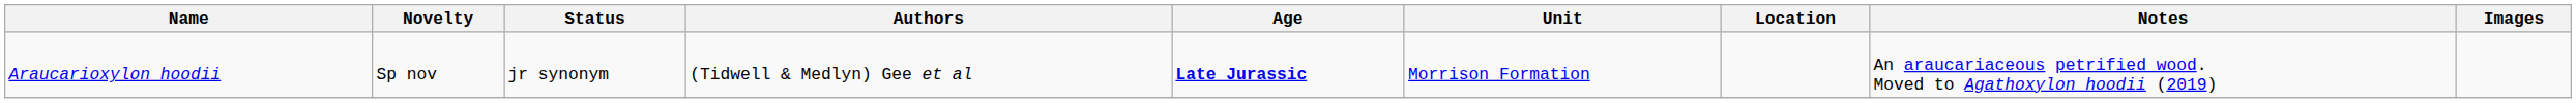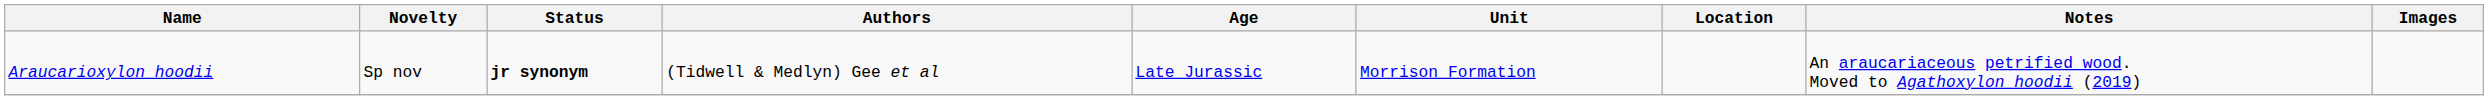Araucarioxylon hoodii | Status: normal -> bold
Araucarioxylon hoodii | Age: bold -> normal
